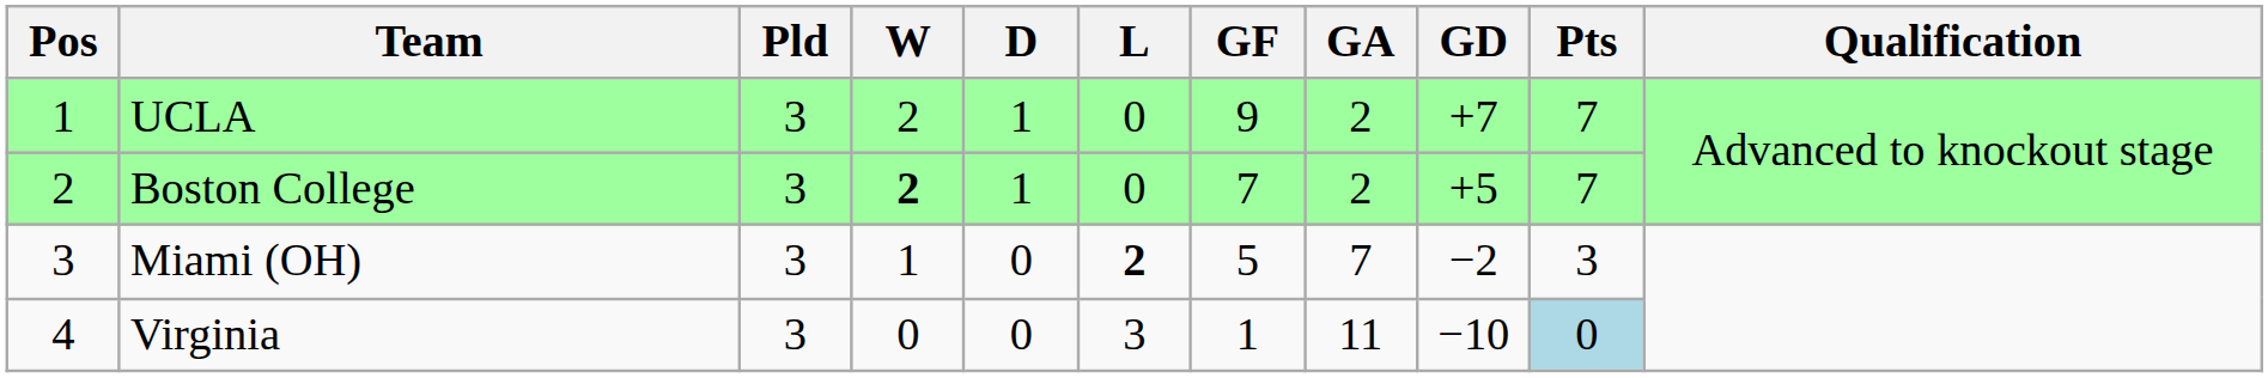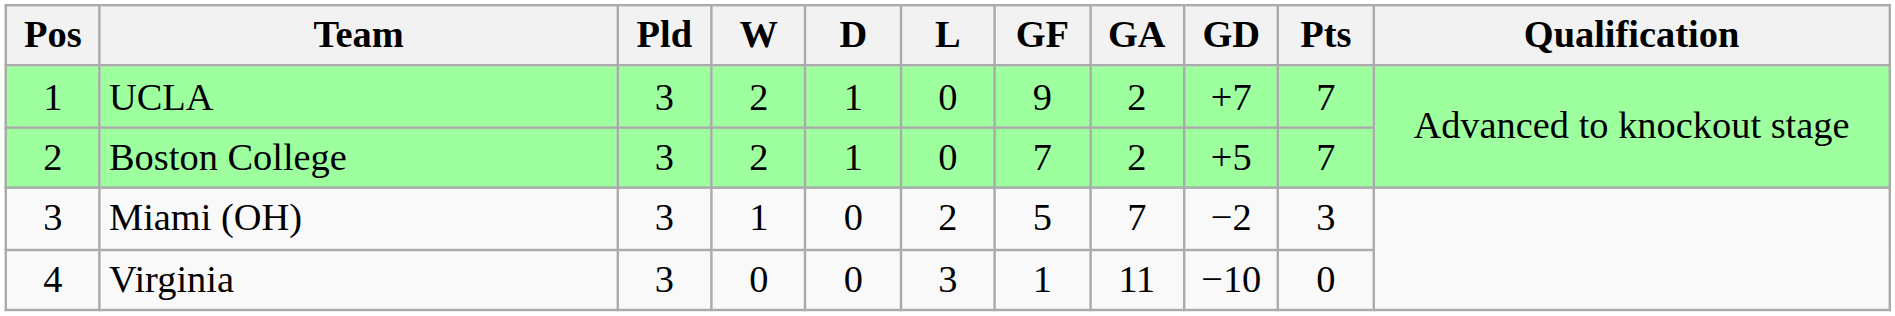Boston College | W: bold -> normal
Miami (OH) | L: bold -> normal
Virginia | Pts: lightblue background -> no background
